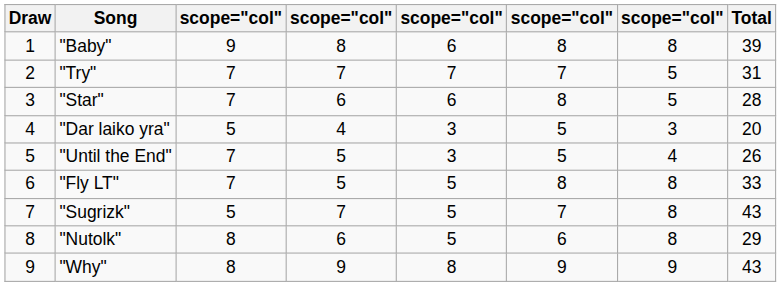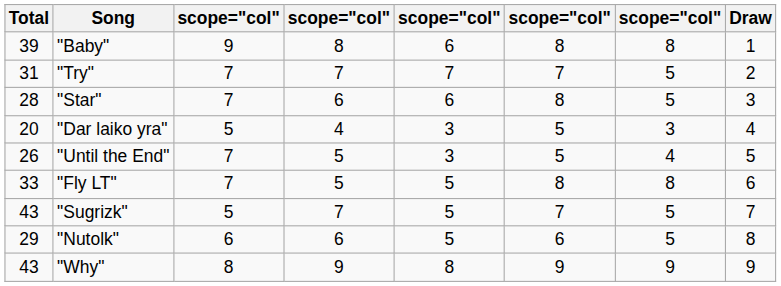columns swapped: Draw <-> Total
"Sugrizk" | column 7: 8 -> 5
"Nutolk" | column 3: 8 -> 6
"Nutolk" | column 7: 8 -> 5
